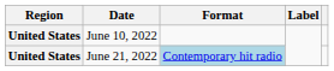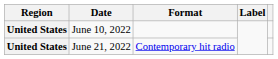June 21, 2022 | Format: lightblue background -> no background
